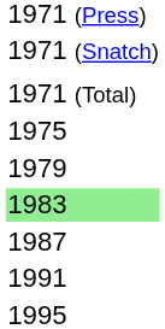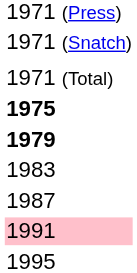1975 | column 1: normal -> bold
1979 | column 1: normal -> bold
1983 | column 1: lightgreen background -> no background
1991 | column 1: no background -> pink background
